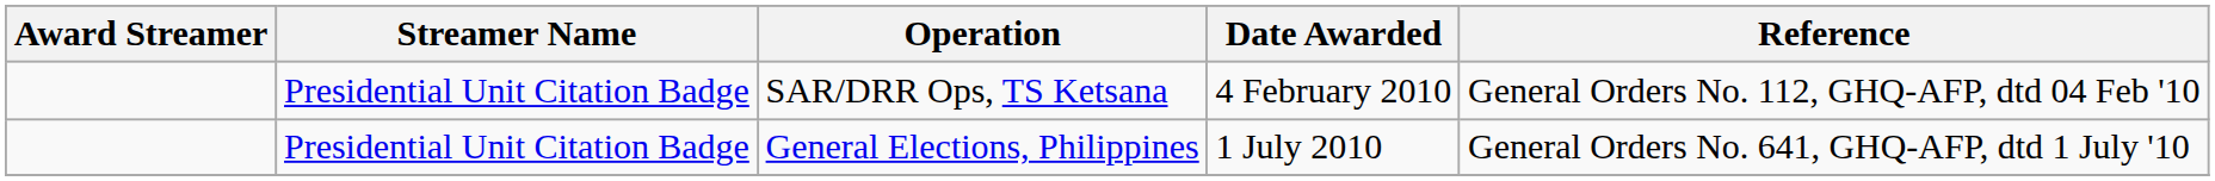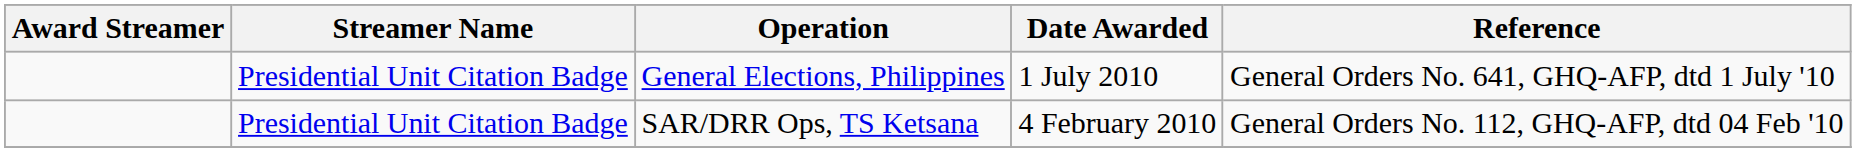rows swapped: SAR/DRR Ops, TS Ketsana <-> General Elections, Philippines
